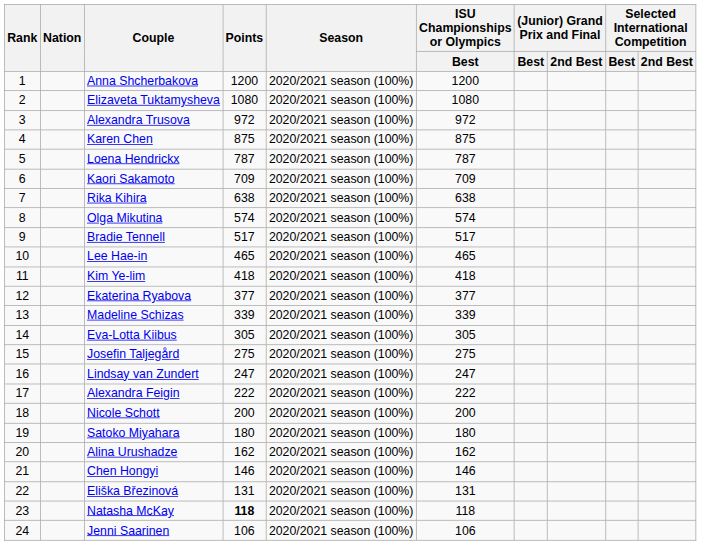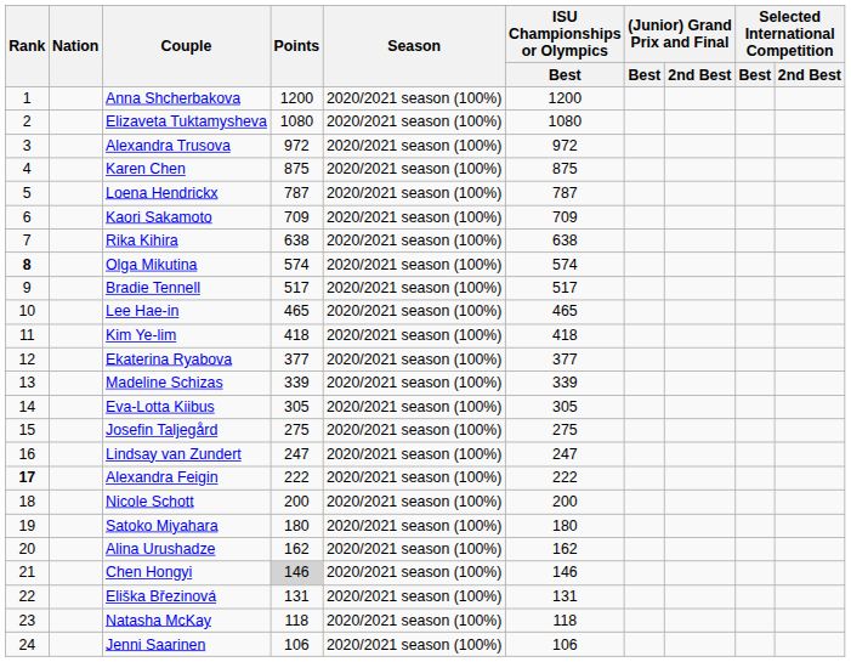Olga Mikutina | Rank: normal -> bold
Alexandra Feigin | Rank: normal -> bold
Chen Hongyi | Points: no background -> lightgrey background
Natasha McKay | Points: bold -> normal
